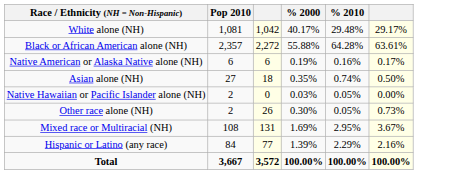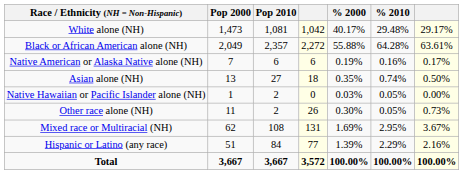+ column: Pop 2000 | 1,473 | 2,049 | 7 | 13 | 1 | 11 | 62 | 51 | 3,667
